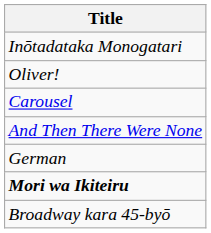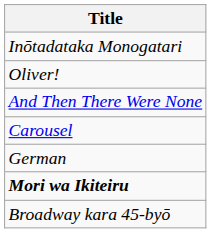row 4 | column 1: Carousel -> And Then There Were None
row 5 | column 1: And Then There Were None -> Carousel
